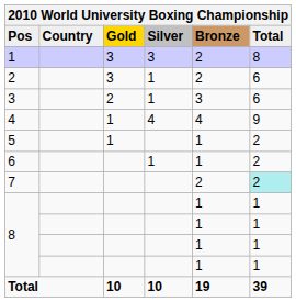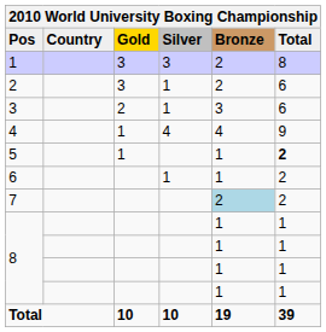5 | Total: normal -> bold
7 | Bronze: no background -> lightblue background
7 | Total: paleturquoise background -> no background
